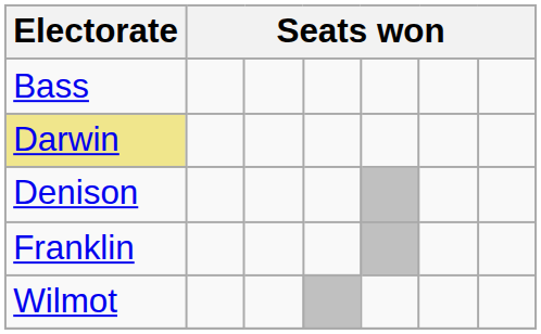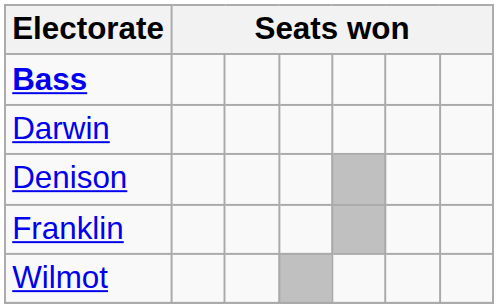Bass | Electorate: normal -> bold
Darwin | Electorate: khaki background -> no background
